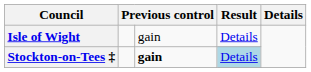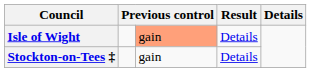Isle of Wight | column 3: no background -> lightsalmon background
Stockton-on-Tees ‡ | column 3: bold -> normal
Stockton-on-Tees ‡ | column 4: lightblue background -> no background
